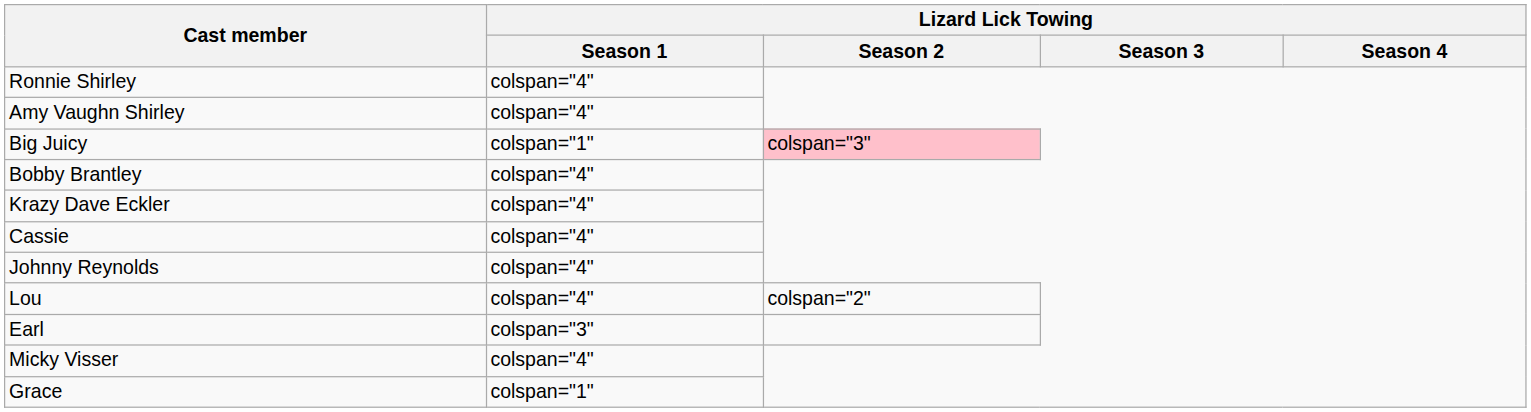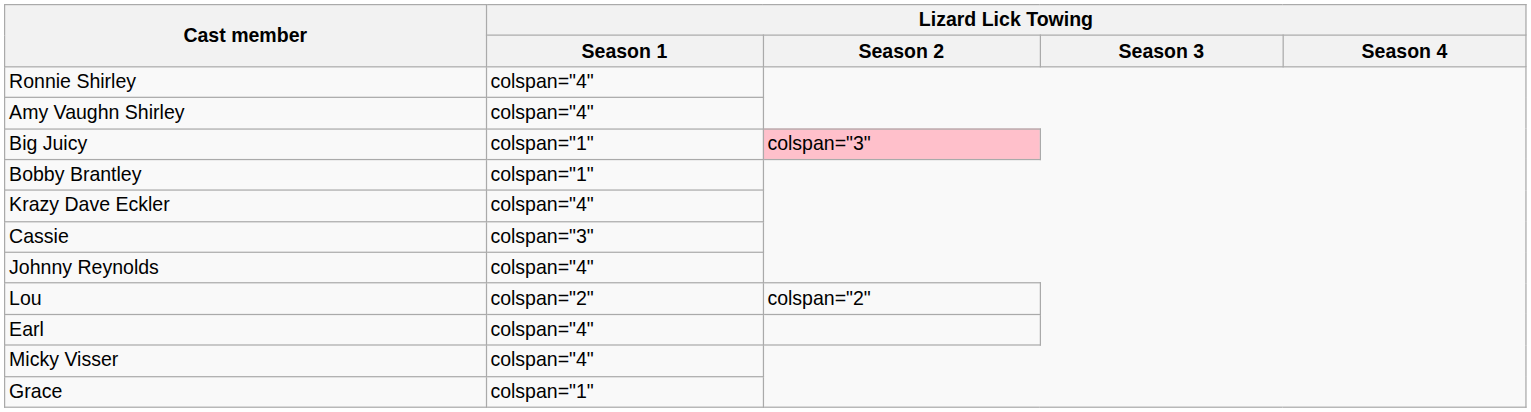Bobby Brantley | Lizard Lick Towing / Season 1: colspan="4" -> colspan="1"
Cassie | Lizard Lick Towing / Season 1: colspan="4" -> colspan="3"
Lou | Lizard Lick Towing / Season 1: colspan="4" -> colspan="2"
Earl | Lizard Lick Towing / Season 1: colspan="3" -> colspan="4"
